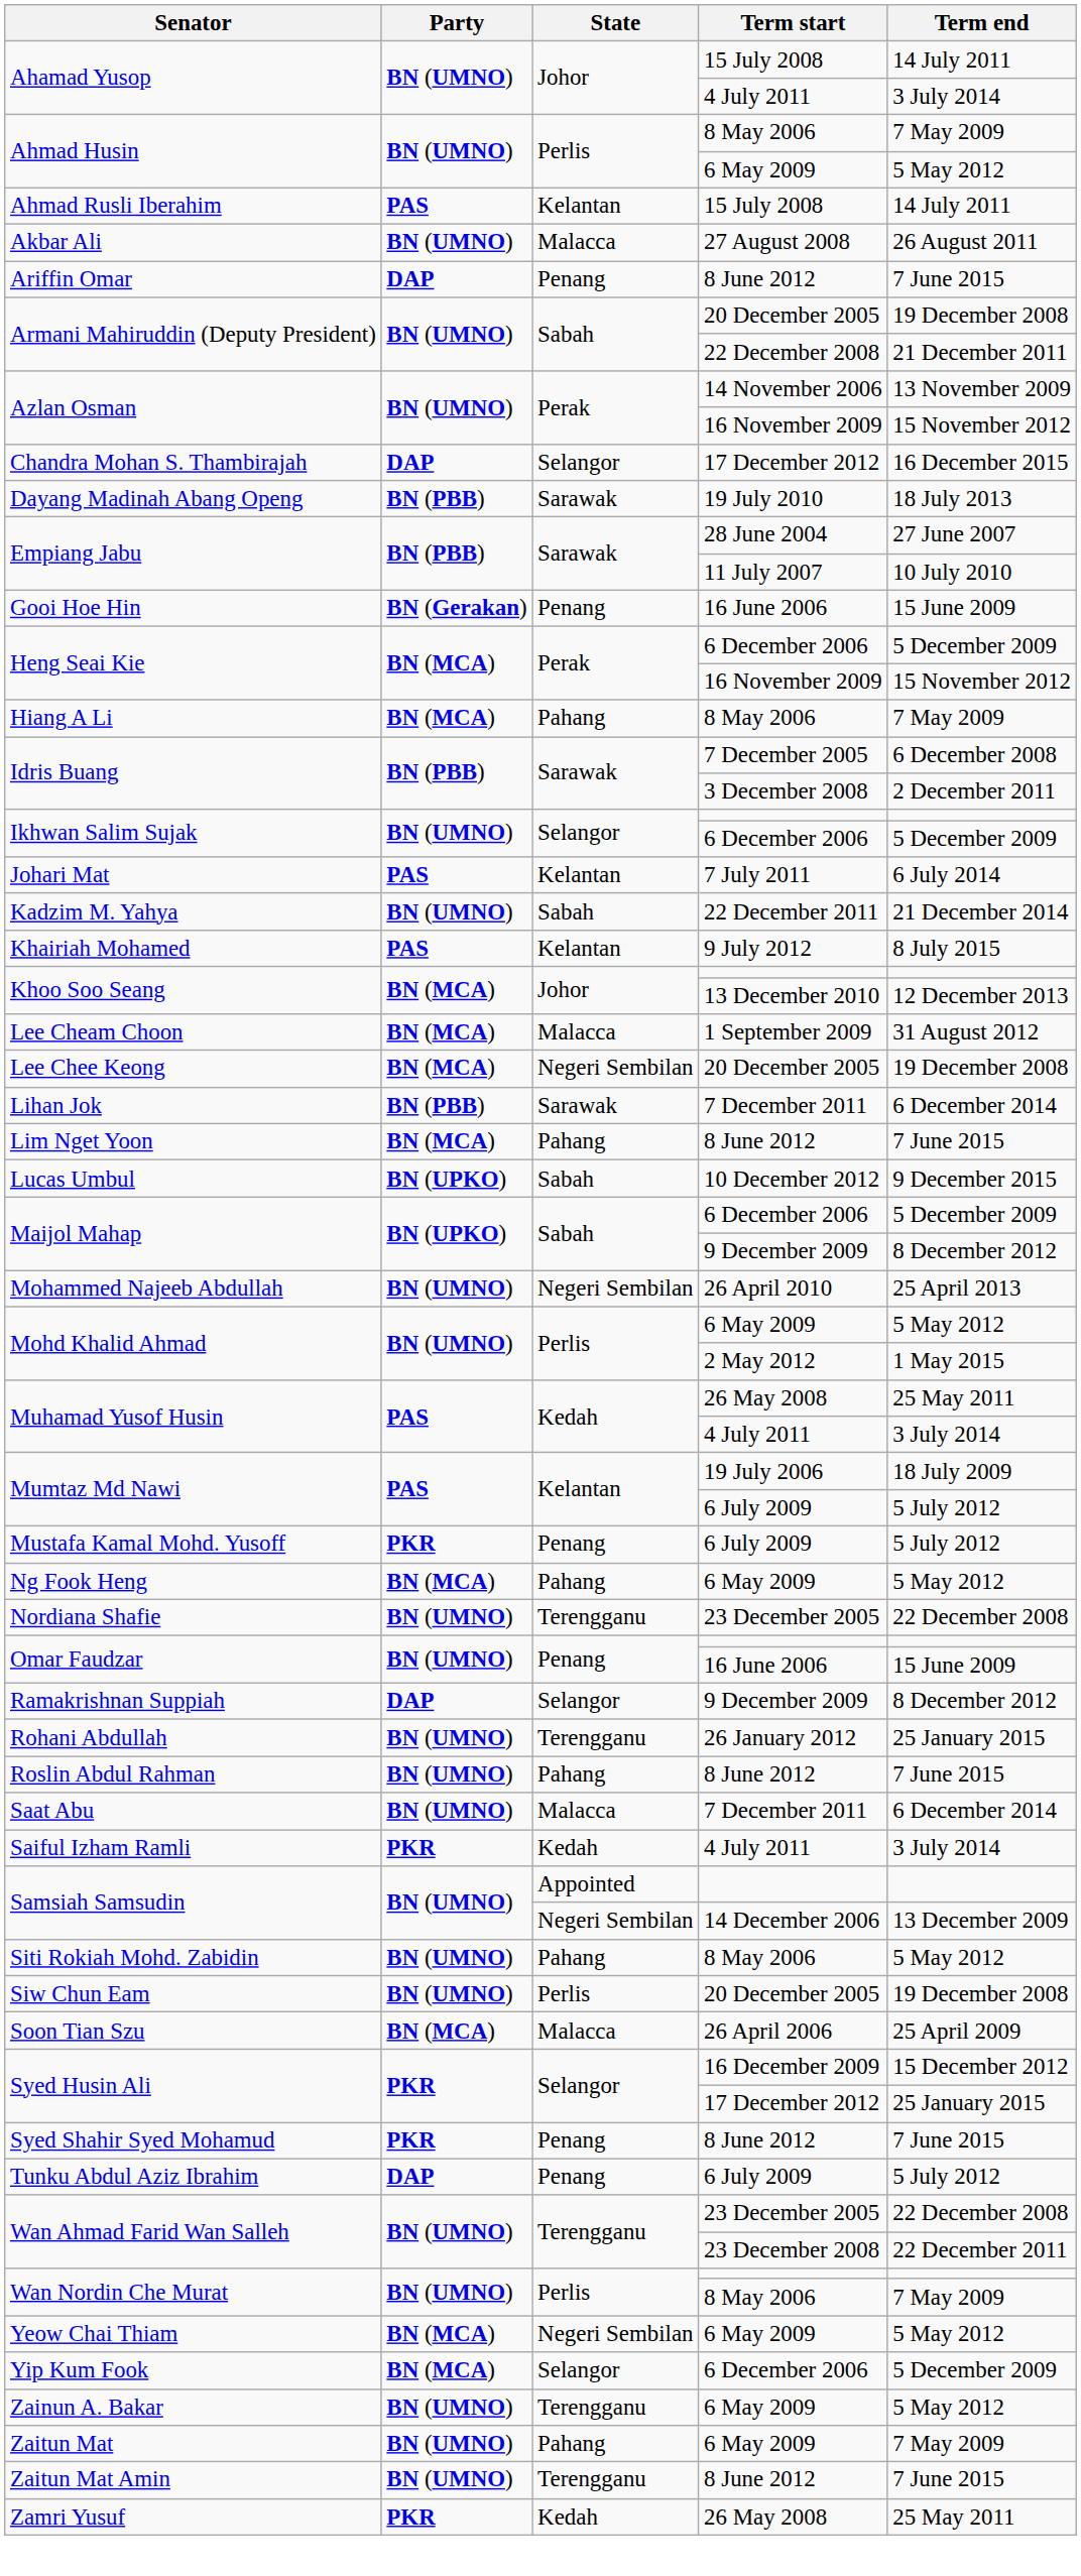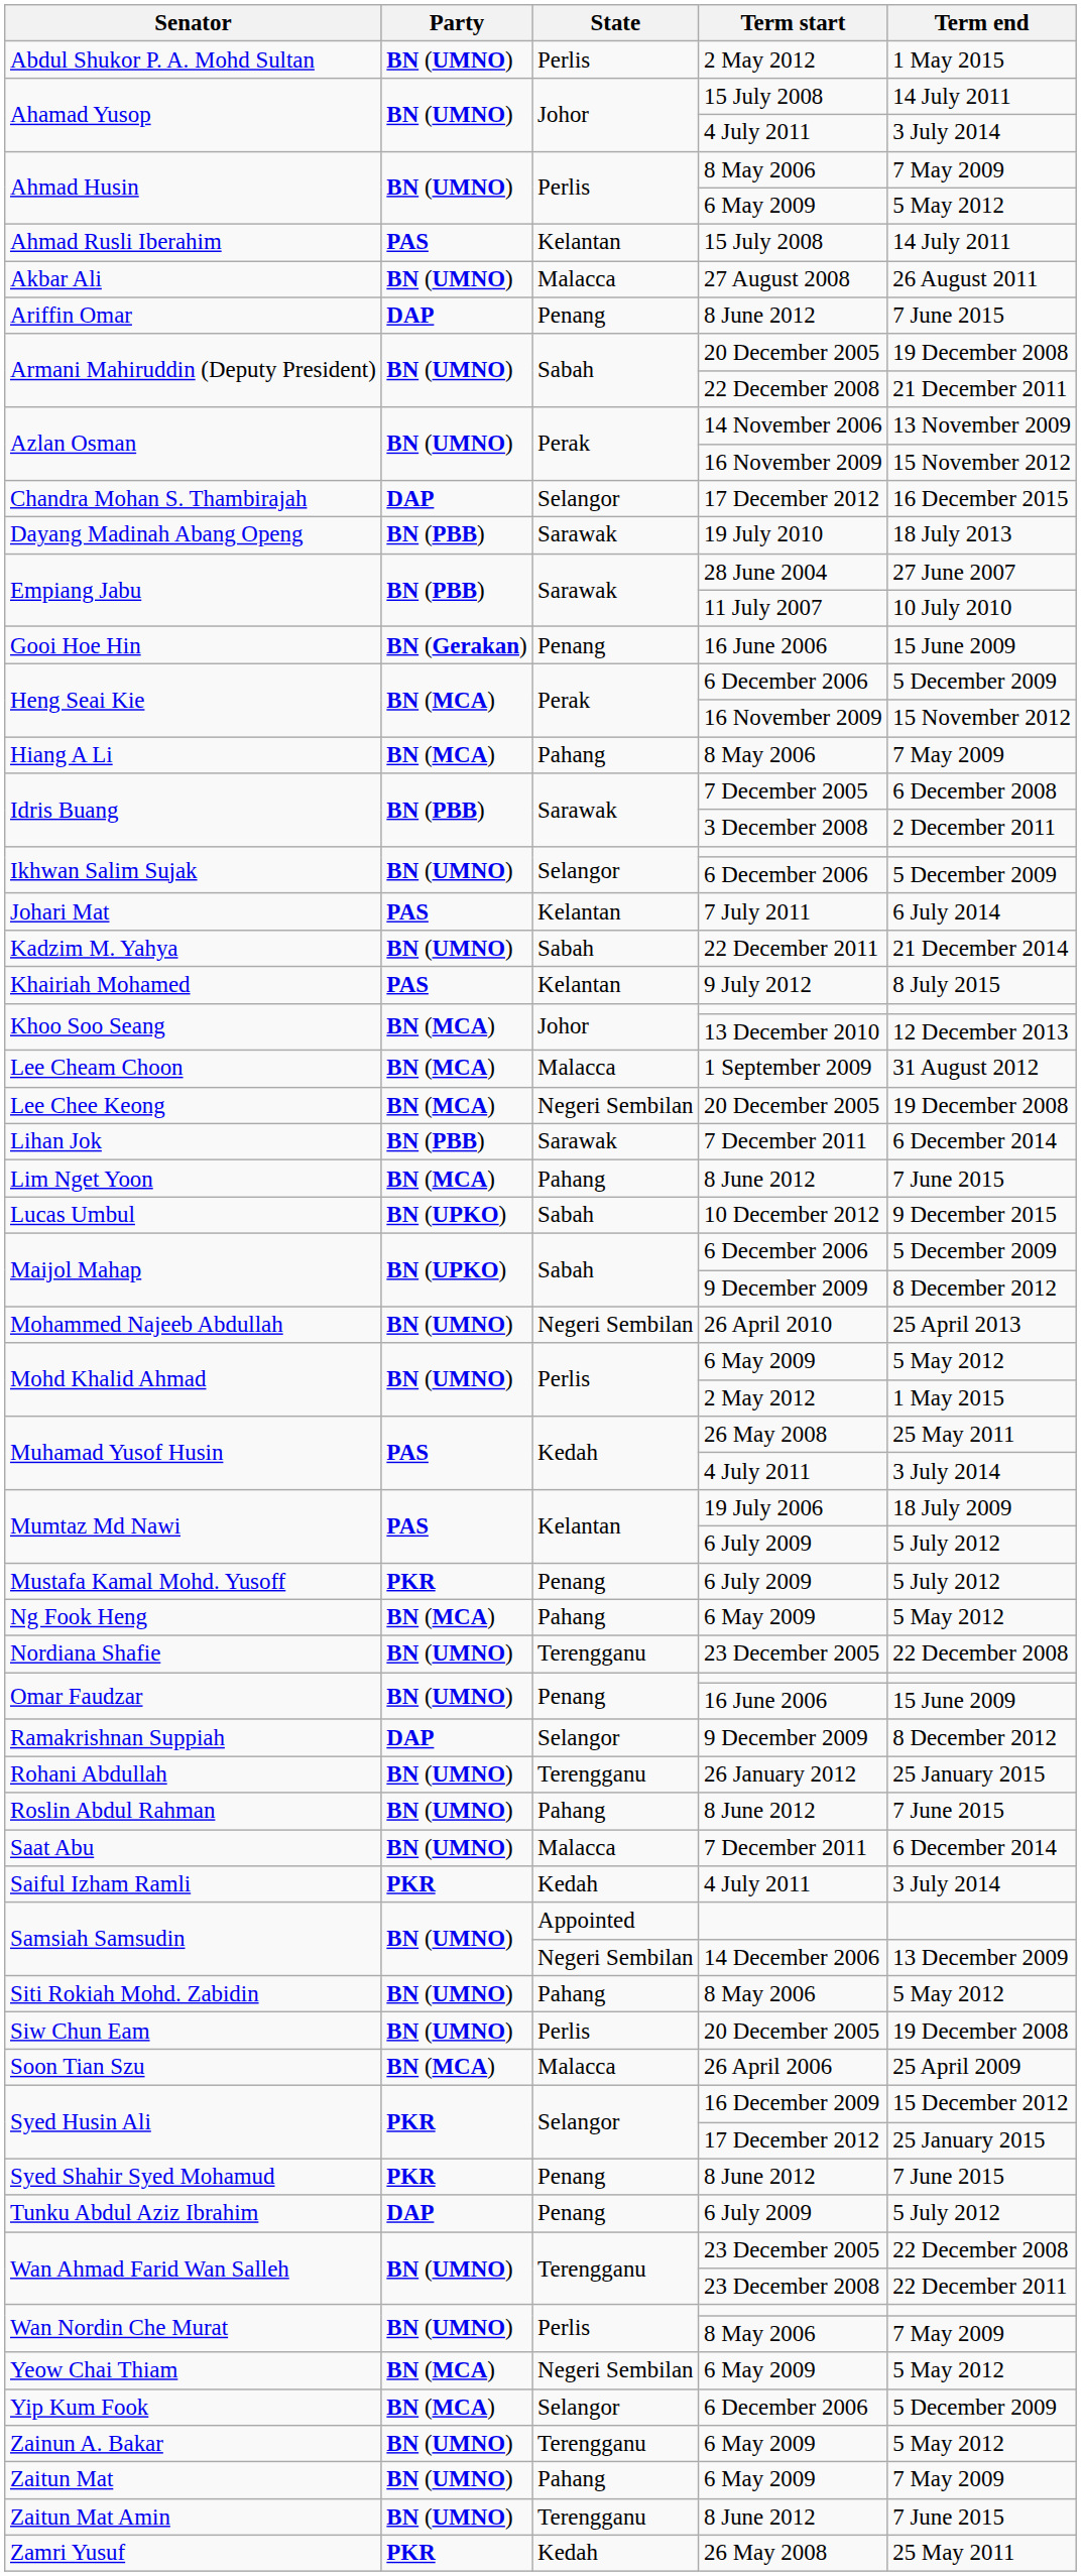+ row: Abdul Shukor P. A. Mohd Sultan | BN (UMNO) | Perlis | 2 May 2012 | 1 May 2015
